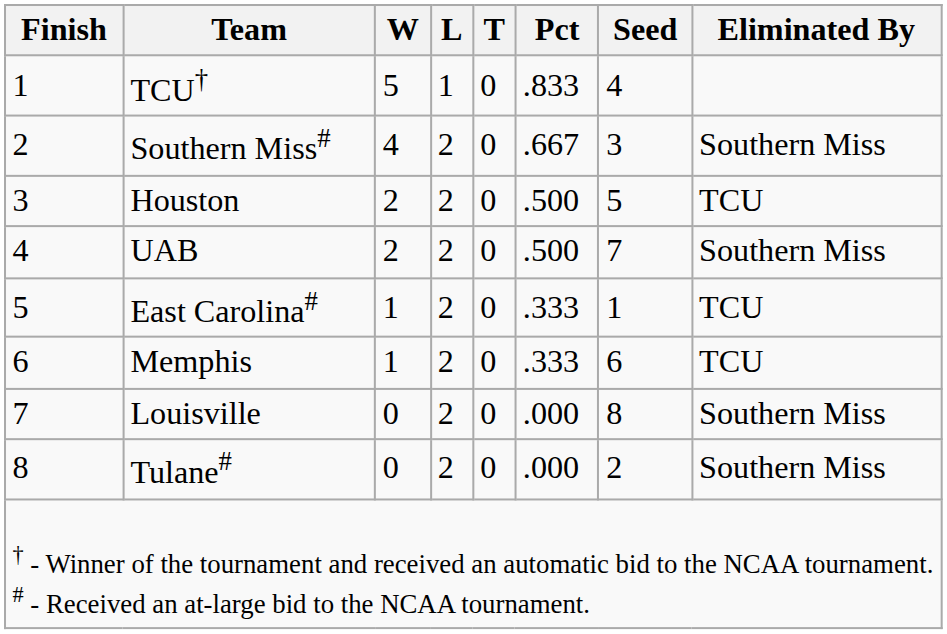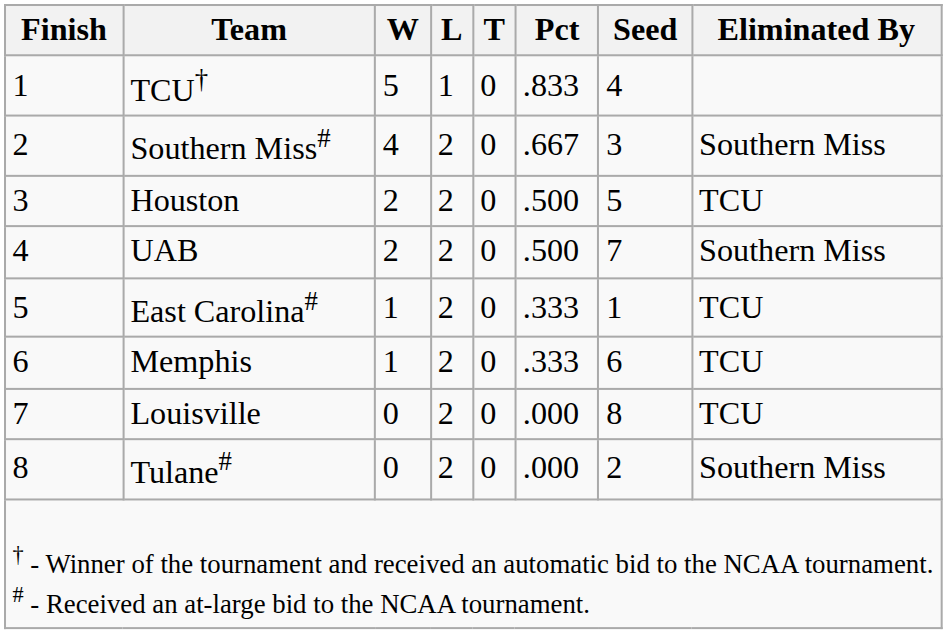Louisville | Eliminated By: Southern Miss -> TCU
